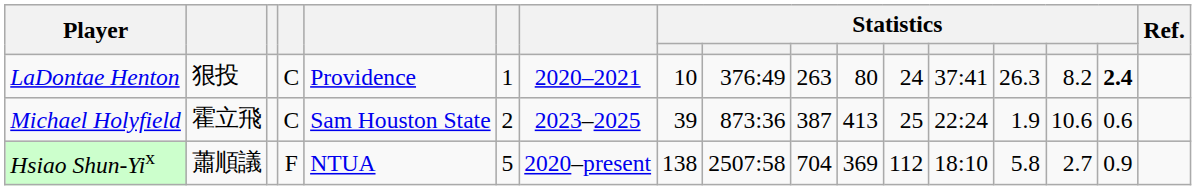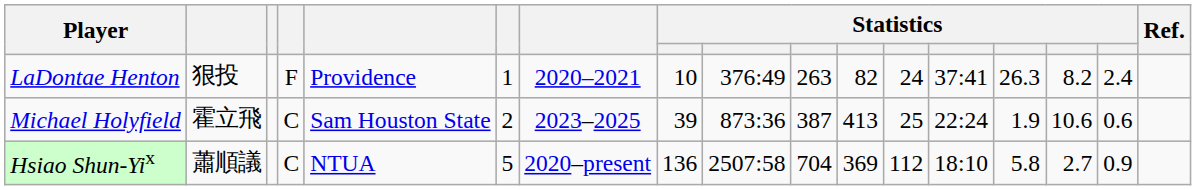LaDontae Henton | column 4: C -> F
LaDontae Henton | column 11: 80 -> 82
LaDontae Henton | column 16: bold -> normal
Hsiao Shun-Yix | column 4: F -> C
Hsiao Shun-Yix | column 8: 138 -> 136
